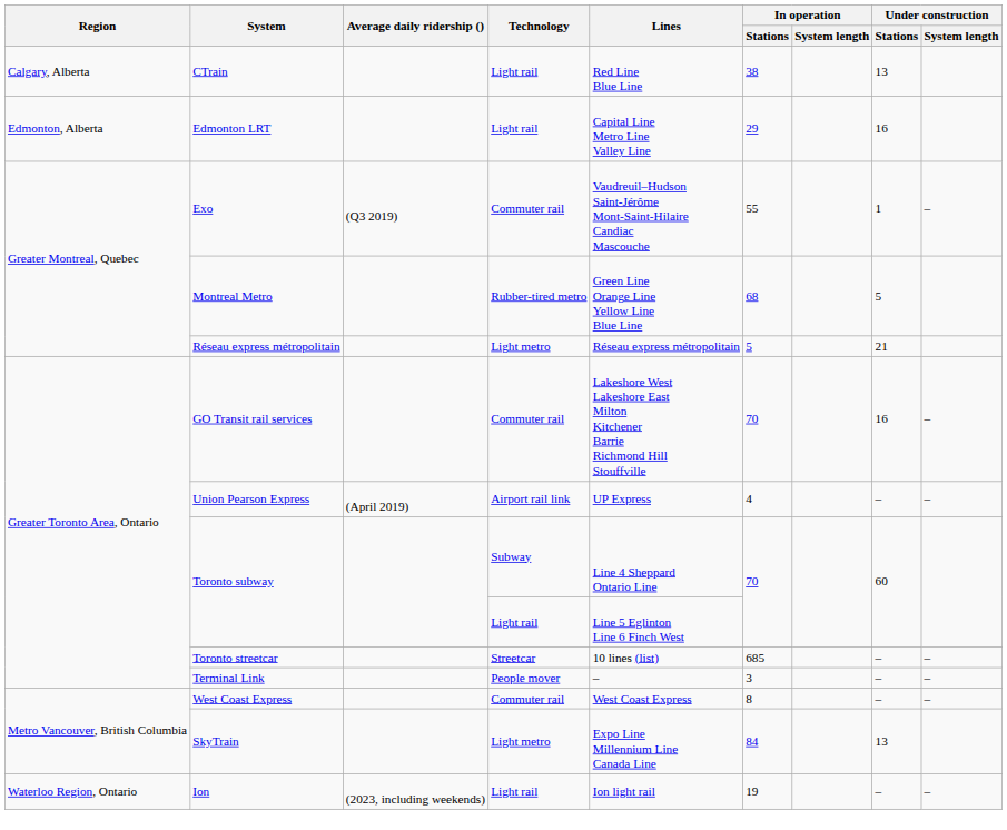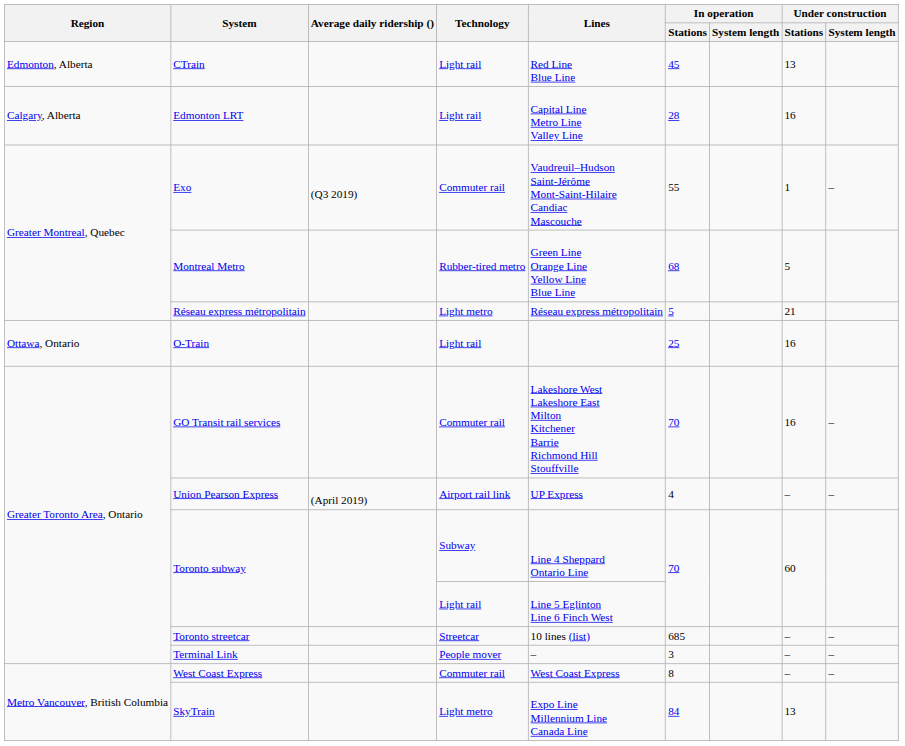CTrain | Region: Calgary, Alberta -> Edmonton, Alberta
CTrain | In operation / Stations: 38 -> 45
Edmonton LRT | Region: Edmonton, Alberta -> Calgary, Alberta
Edmonton LRT | In operation / Stations: 29 -> 28
+ row: Ottawa, Ontario | O-Train | Light rail | 25 | 16
- row: Waterloo Region, Ontario | Ion | (2023, including weekends) | Light rail | Ion light rail | 19 | – | –
